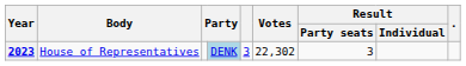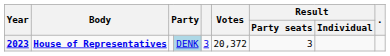2023 | Body: normal -> bold
2023 | Votes: 22,302 -> 20,372
